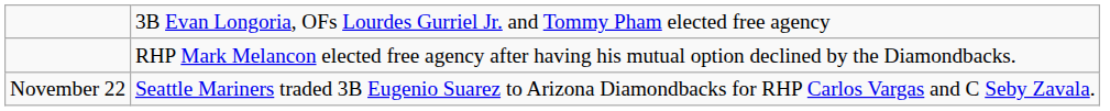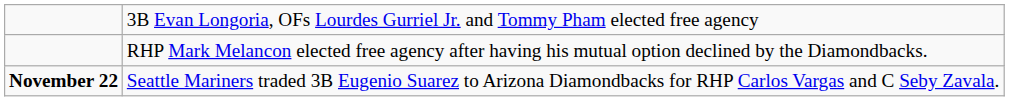row 3 | column 1: normal -> bold
